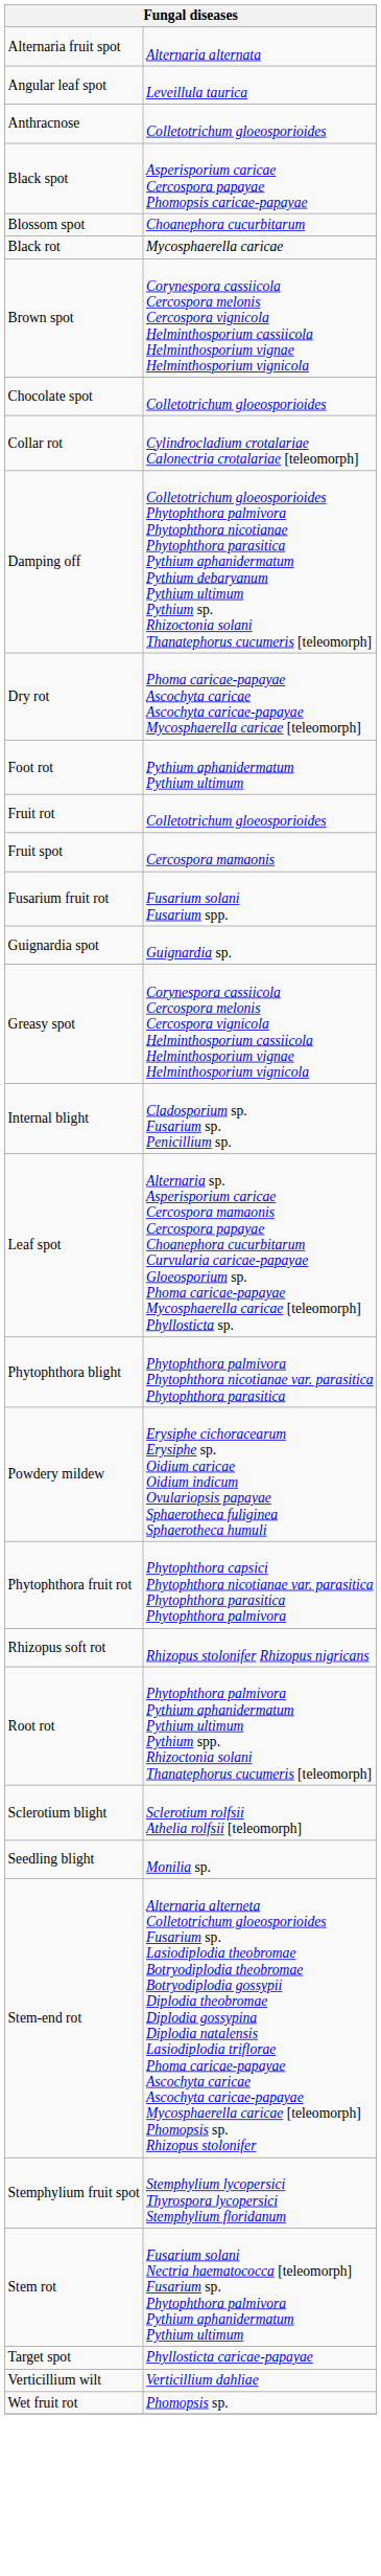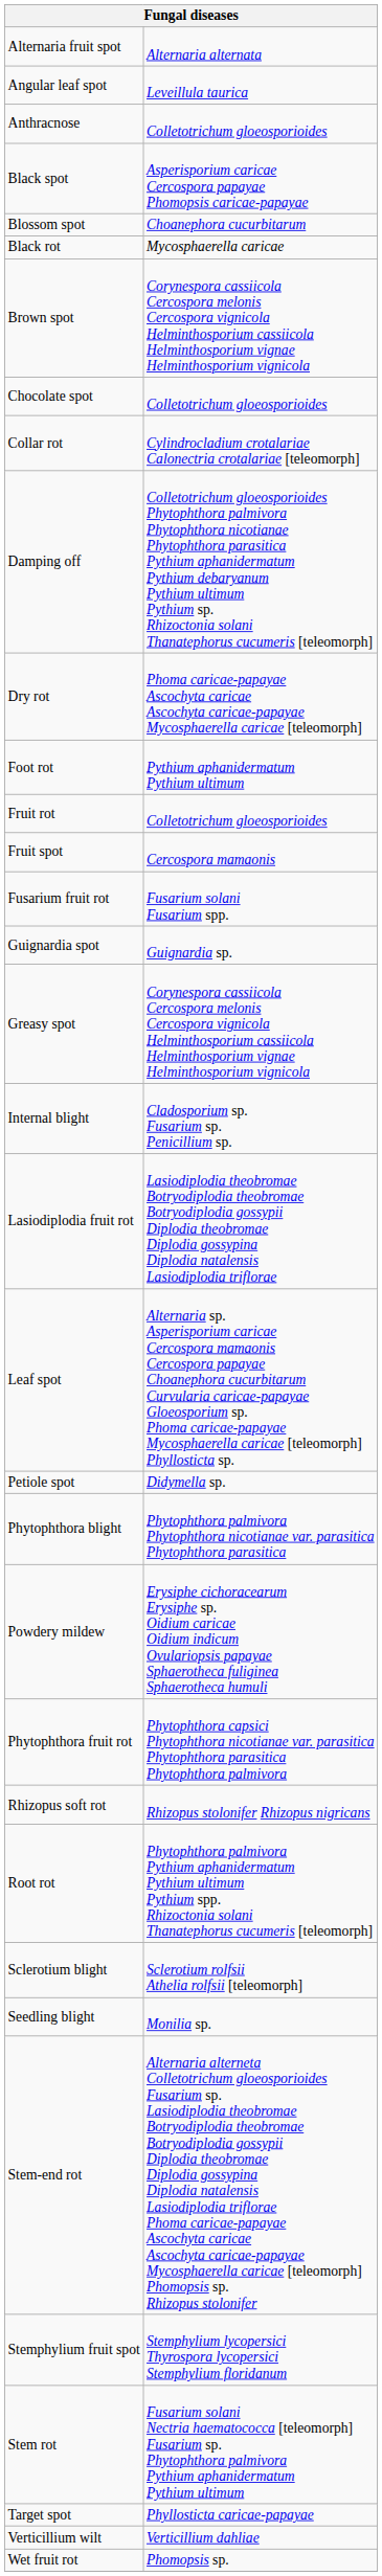+ row: Lasiodiplodia fruit rot | Lasiodiplodia theobromae Botryodiplodia theobromae Botryodiplodia gossypii Diplodia theobromae Diplodia gossypina Diplodia natalensis Lasiodiplodia triflorae
+ row: Petiole spot | Didymella sp.
